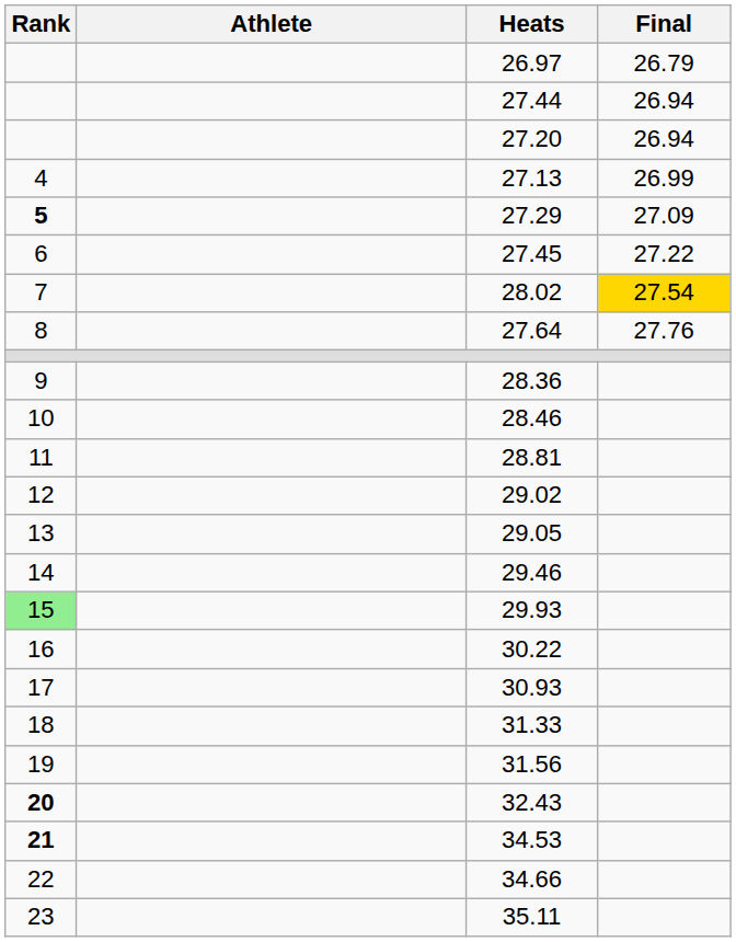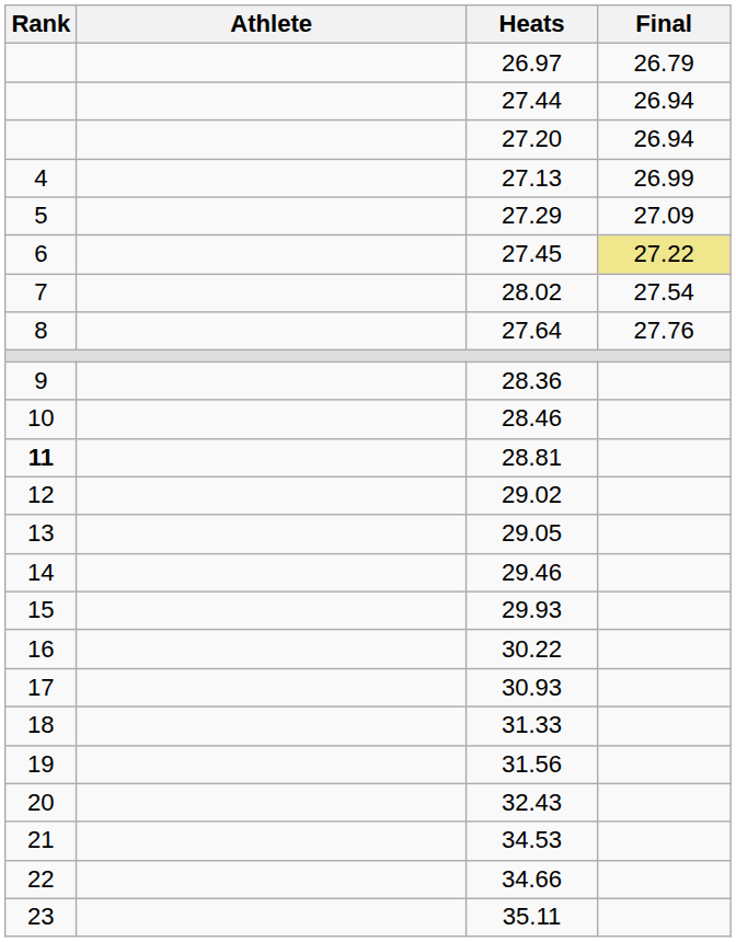27.29 | Rank: bold -> normal
27.45 | Final: no background -> khaki background
28.02 | Final: gold background -> no background
28.81 | Rank: normal -> bold
29.93 | Rank: lightgreen background -> no background
32.43 | Rank: bold -> normal
34.53 | Rank: bold -> normal
